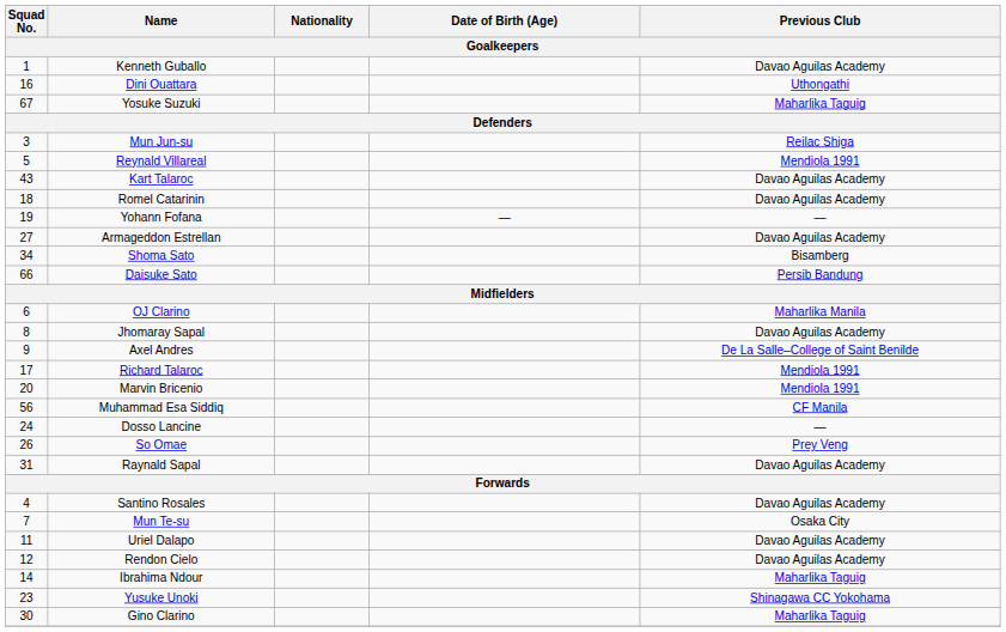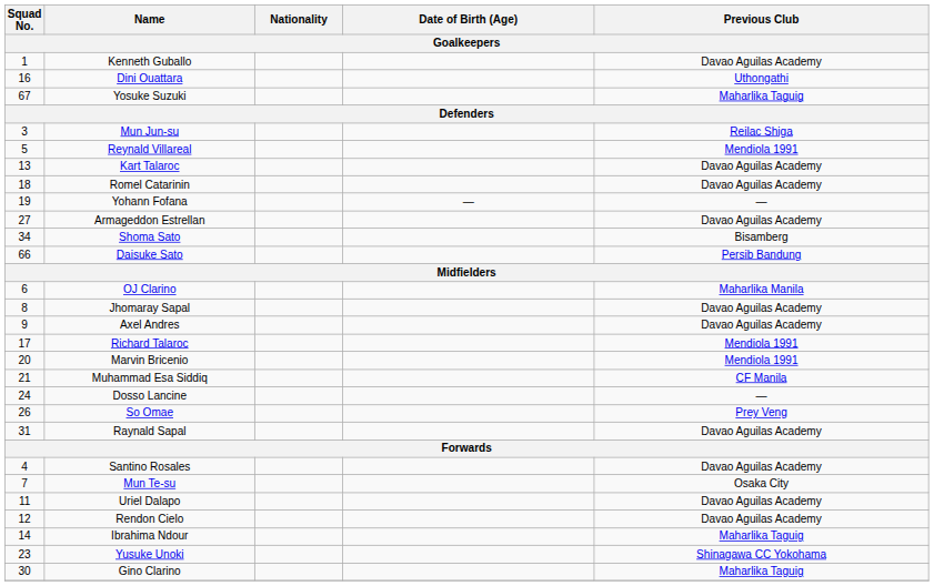Kart Talaroc | Squad No.: 43 -> 13
Axel Andres | Previous Club: De La Salle–College of Saint Benilde -> Davao Aguilas Academy
Muhammad Esa Siddiq | Squad No.: 56 -> 21
